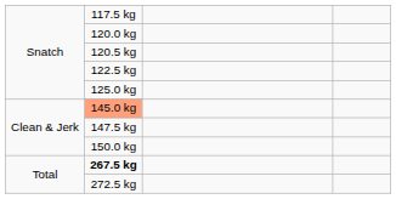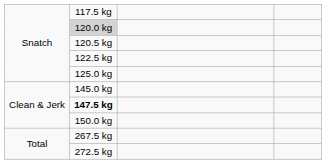120.0 kg | column 2: no background -> lightgrey background
145.0 kg | column 2: lightsalmon background -> no background
147.5 kg | column 2: normal -> bold
267.5 kg | column 2: bold -> normal
